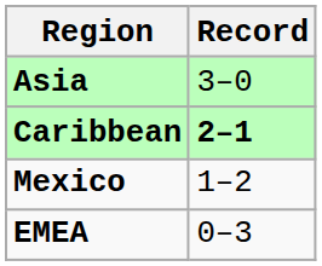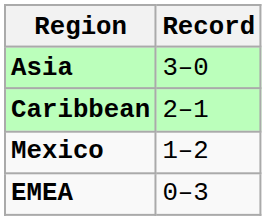Caribbean | Record: bold -> normal
